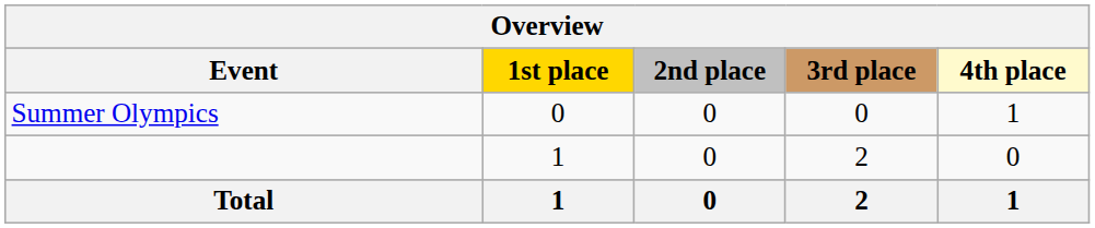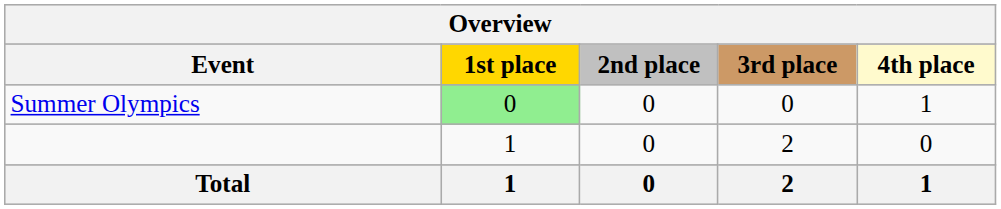Summer Olympics | 1st place: no background -> lightgreen background
